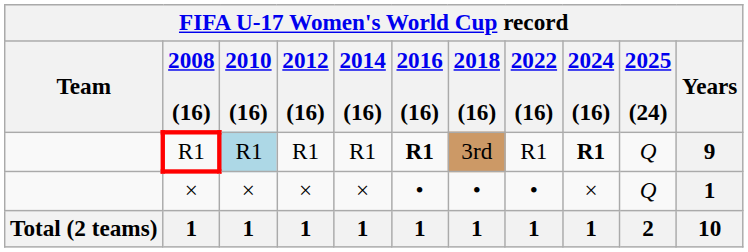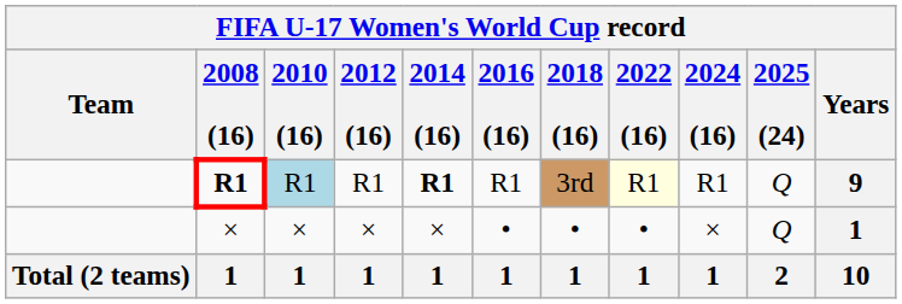row 3 | 2008 (16): normal -> bold
row 3 | 2014 (16): normal -> bold
row 3 | 2016 (16): bold -> normal
row 3 | 2022 (16): no background -> lightyellow background
row 3 | 2024 (16): bold -> normal
